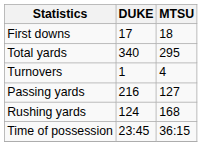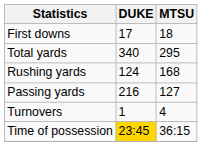rows swapped: Rushing yards <-> Turnovers
Time of possession | DUKE: no background -> gold background
